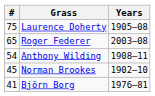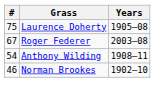Roger Federer | #: 65 -> 67
Norman Brookes | #: 45 -> 46
- row: 41 | Björn Borg | 1976–81
